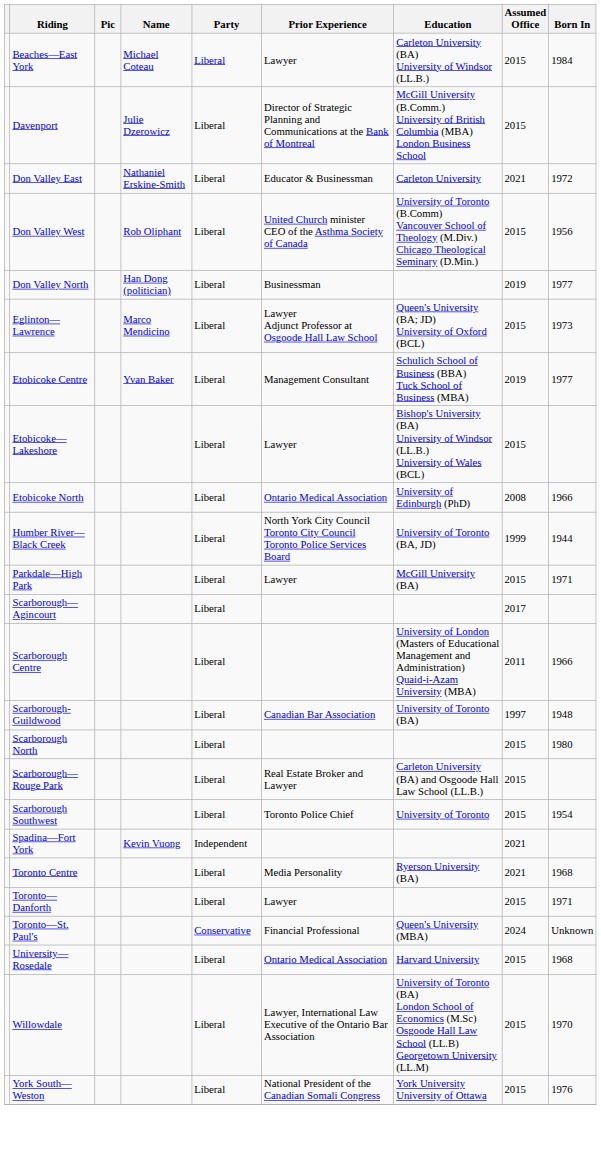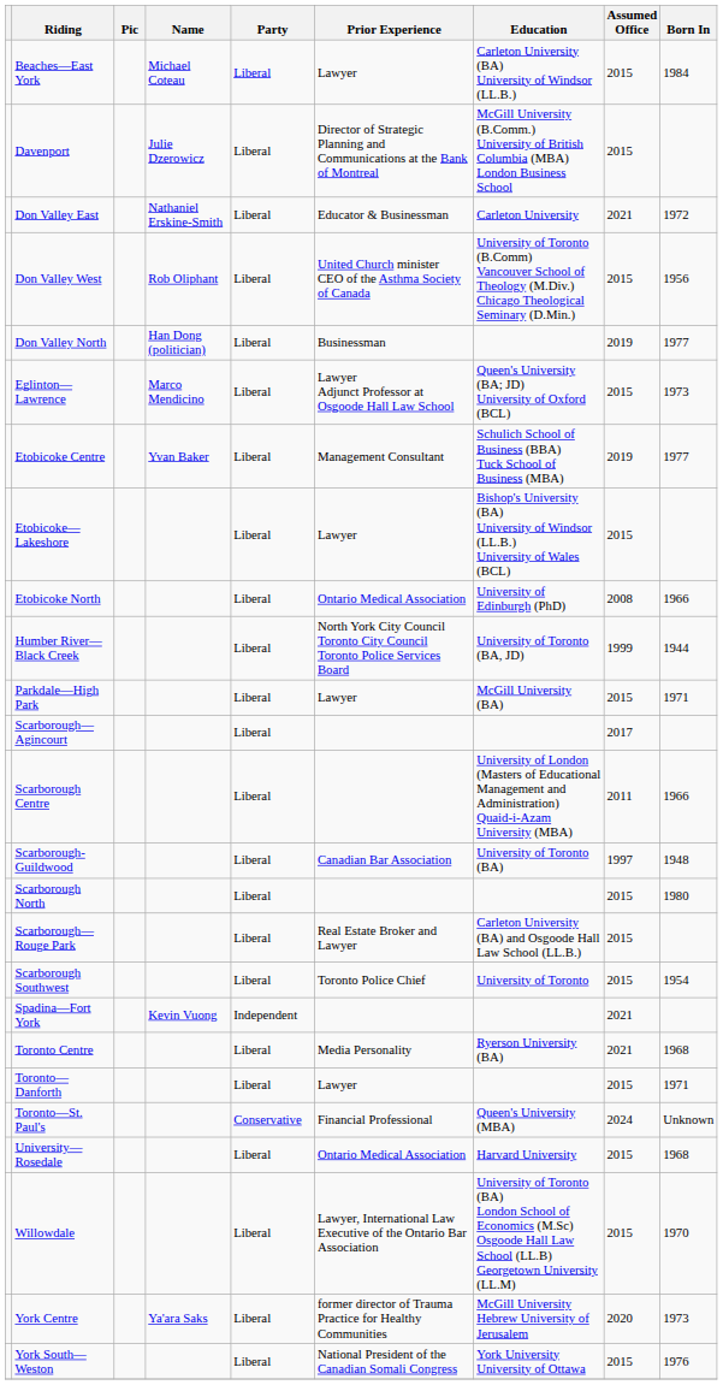+ row: York Centre | Ya'ara Saks | Liberal | former director of Trauma Practice for Healthy Communities | McGill University Hebrew University of Jerusalem | 2020 | 1973
